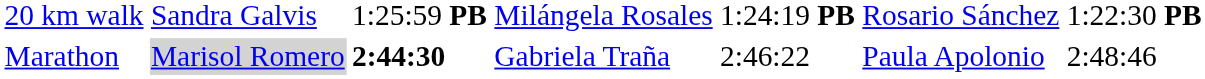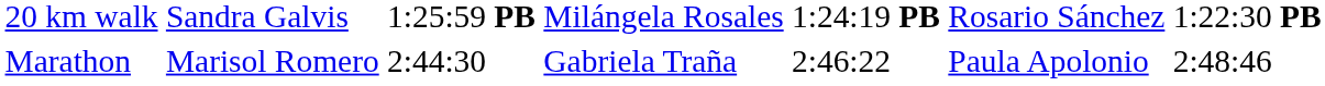Marathon | column 2: lightgrey background -> no background
Marathon | column 3: bold -> normal
